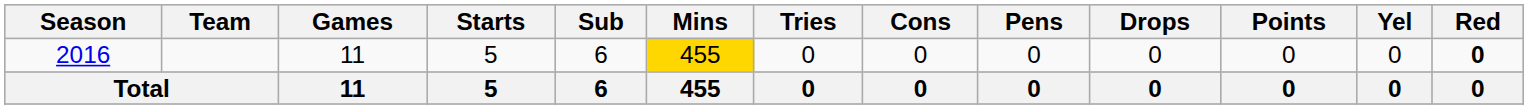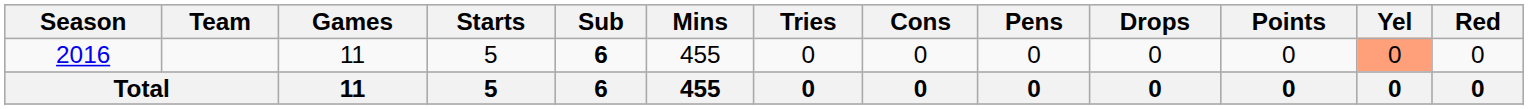2016 | Sub: normal -> bold
2016 | Mins: gold background -> no background
2016 | Yel: no background -> lightsalmon background
2016 | Red: bold -> normal
